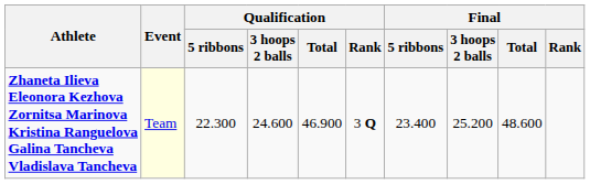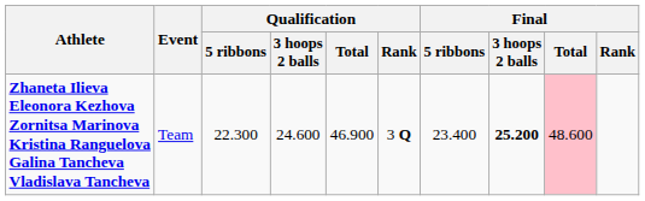row 3 | Event: lightyellow background -> no background
row 3 | Final / 3 hoops 2 balls: normal -> bold
row 3 | Final / Total: no background -> pink background
